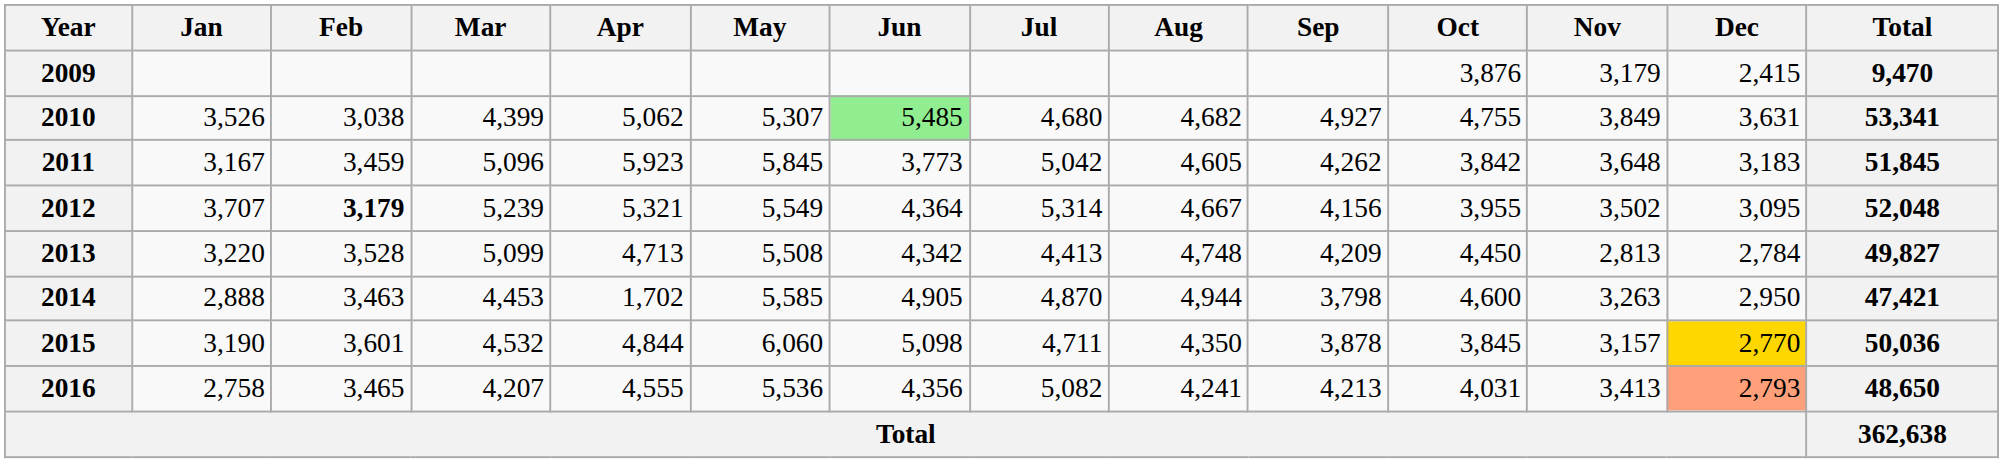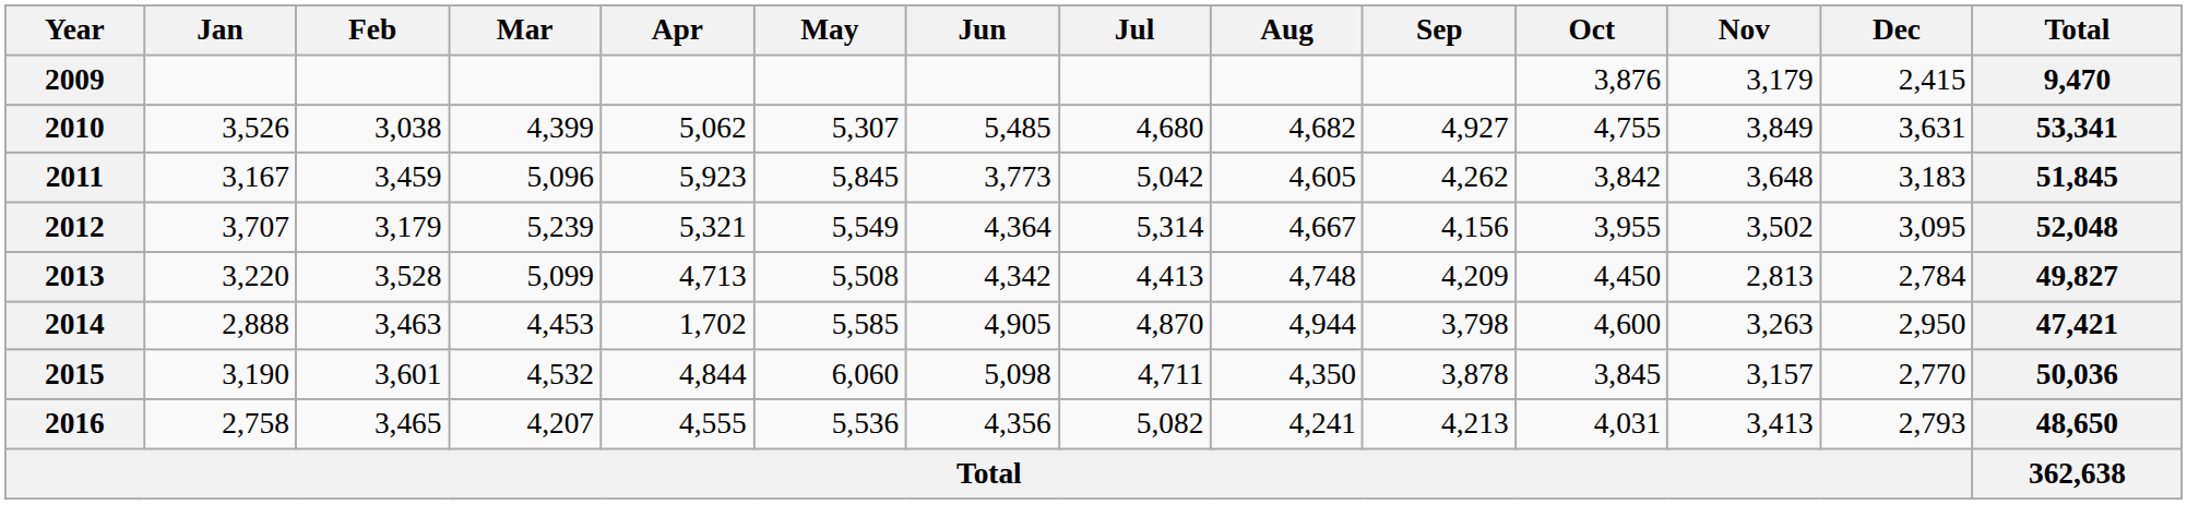2010 | Jun: lightgreen background -> no background
2012 | Feb: bold -> normal
2015 | Dec: gold background -> no background
2016 | Dec: lightsalmon background -> no background
